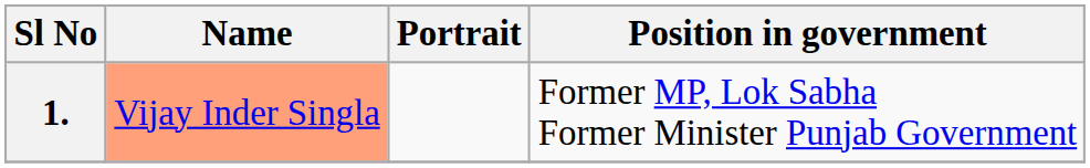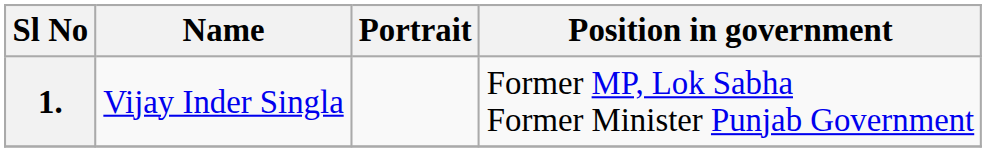1. | Name: lightsalmon background -> no background
